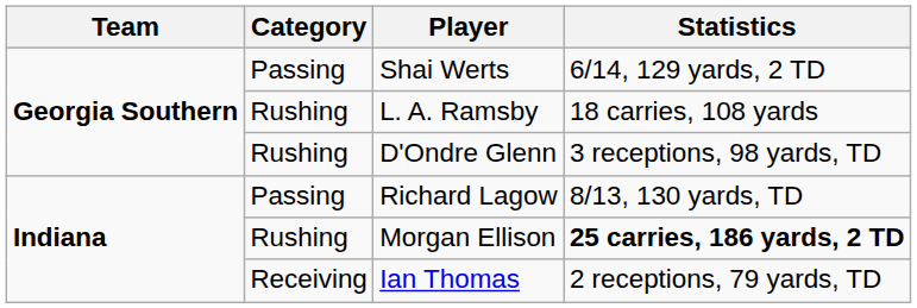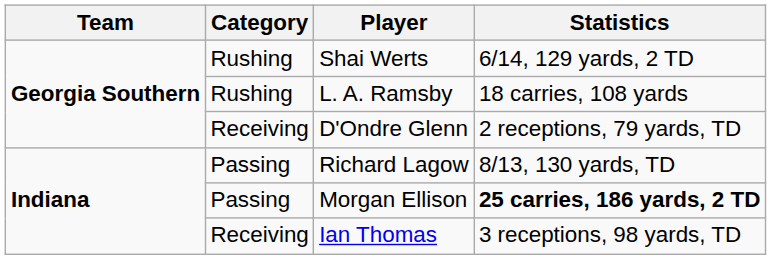Shai Werts | Category: Passing -> Rushing
D'Ondre Glenn | Category: Rushing -> Receiving
D'Ondre Glenn | Statistics: 3 receptions, 98 yards, TD -> 2 receptions, 79 yards, TD
Morgan Ellison | Category: Rushing -> Passing
Ian Thomas | Statistics: 2 receptions, 79 yards, TD -> 3 receptions, 98 yards, TD
